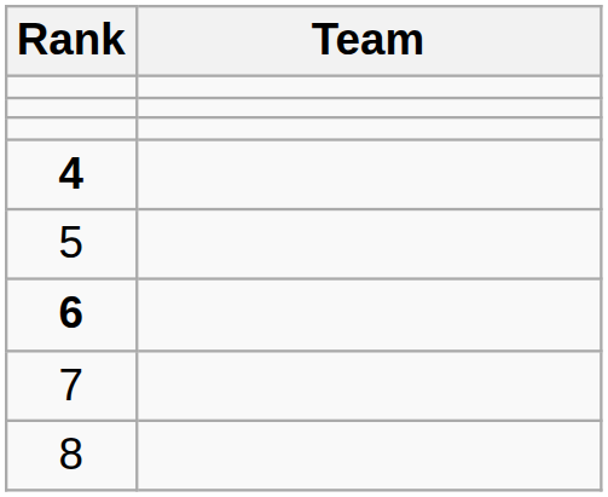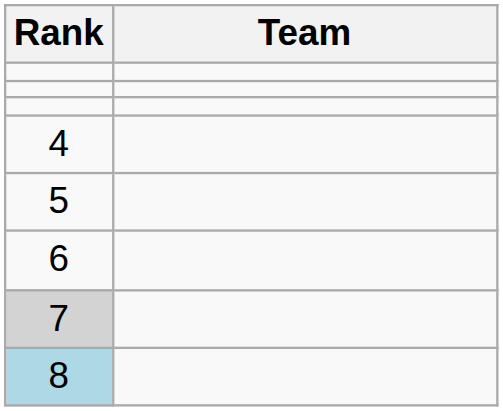row 5 | Rank: bold -> normal
row 7 | Rank: bold -> normal
row 8 | Rank: no background -> lightgrey background
row 9 | Rank: no background -> lightblue background
